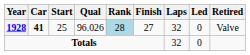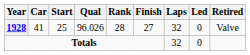1928 | Car: bold -> normal
1928 | Rank: lightblue background -> no background
